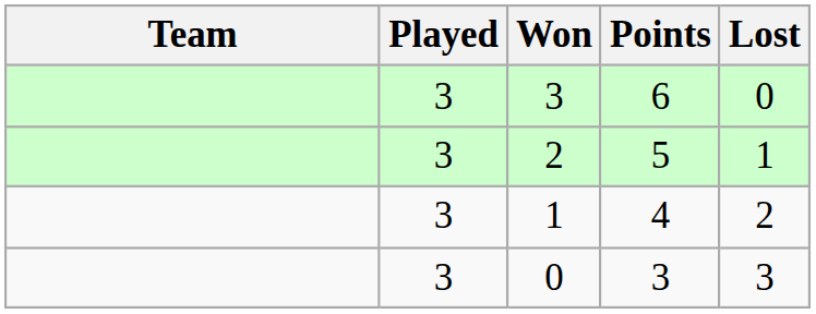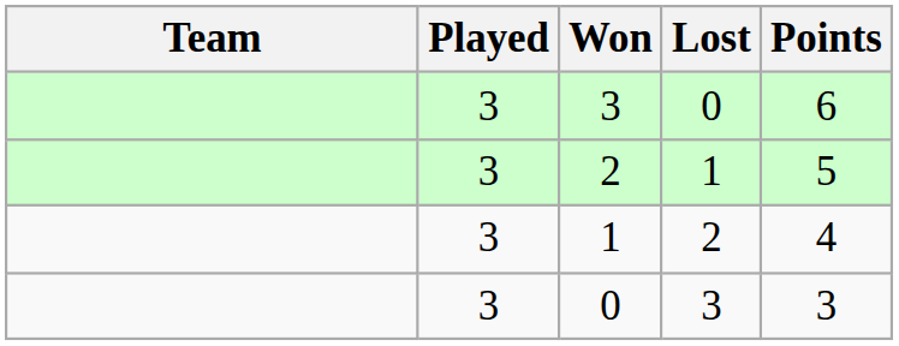columns swapped: Lost <-> Points
